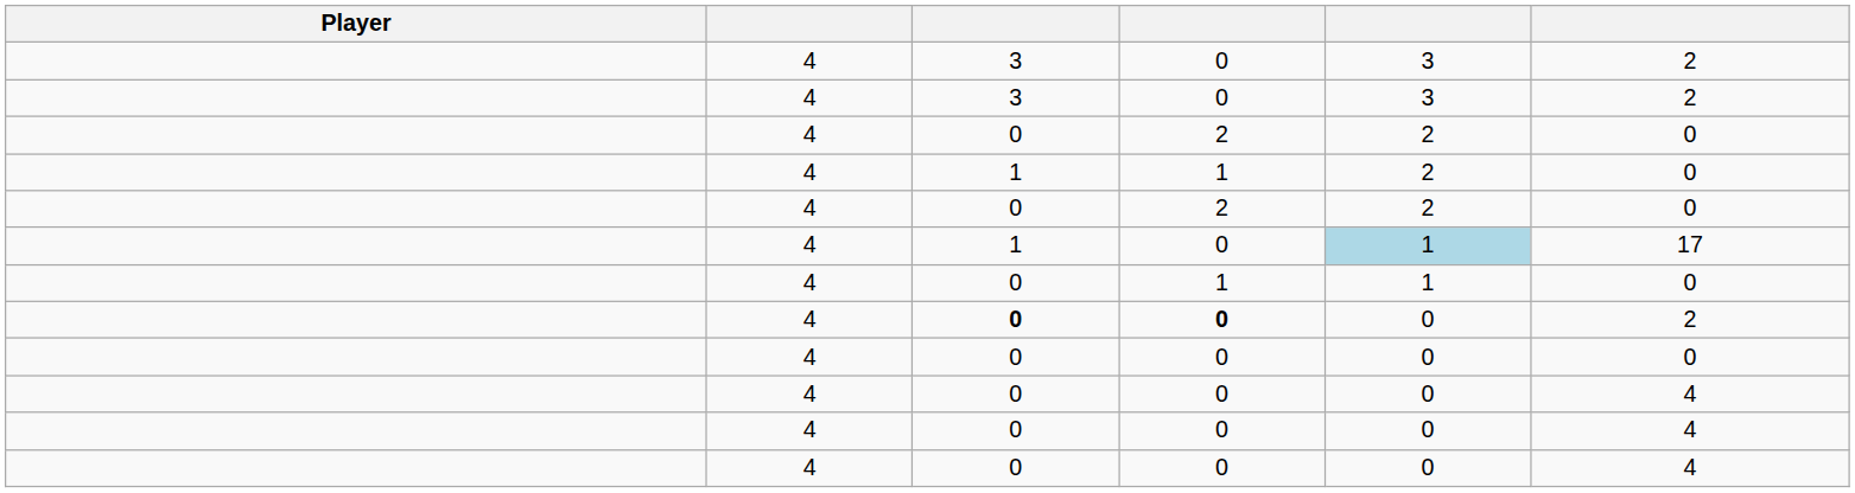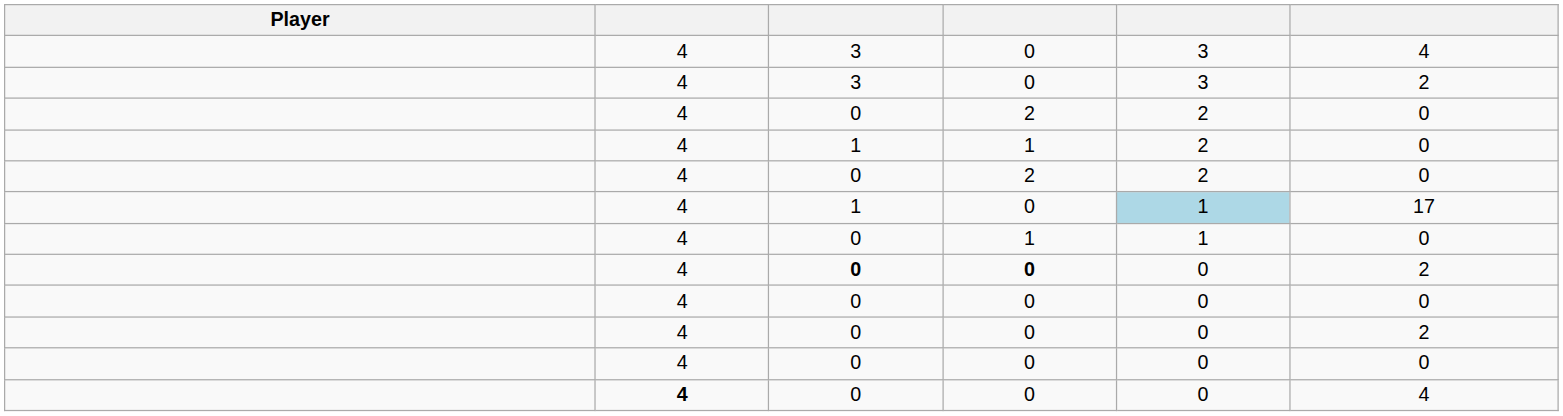row 2 | column 6: 2 -> 4
row 11 | column 6: 4 -> 2
row 12 | column 6: 4 -> 0
row 13 | column 2: normal -> bold
